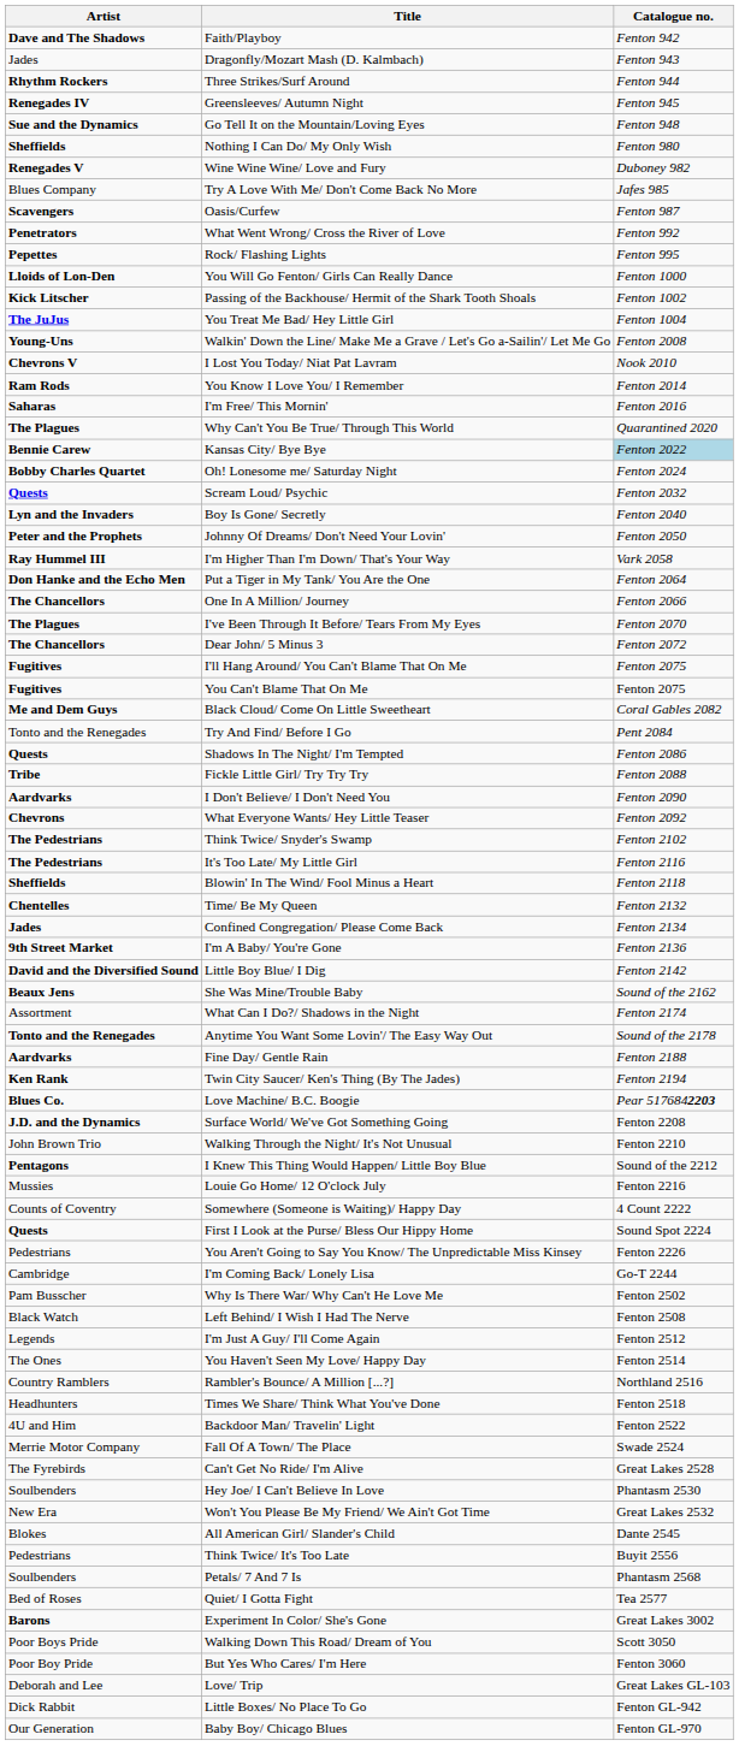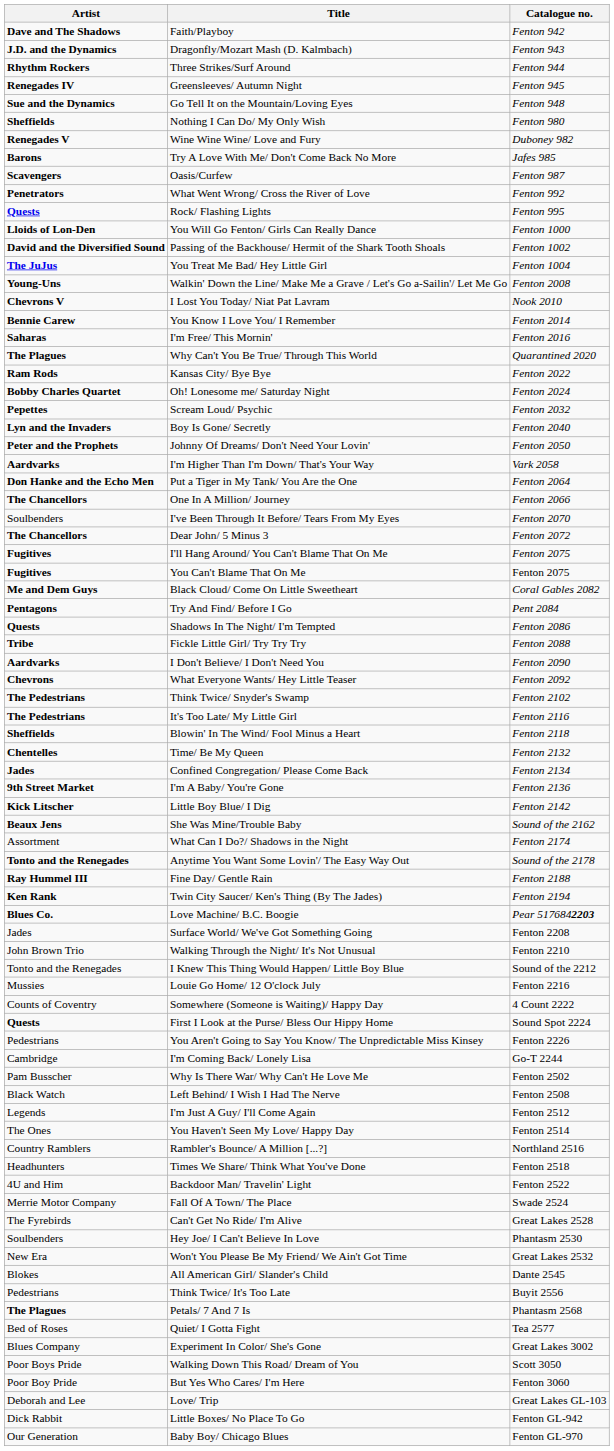Dragonfly/Mozart Mash (D. Kalmbach) | Artist: Jades -> J.D. and the Dynamics
Try A Love With Me/ Don't Come Back No More | Artist: Blues Company -> Barons
Rock/ Flashing Lights | Artist: Pepettes -> Quests
Passing of the Backhouse/ Hermit of the Shark Tooth Shoals | Artist: Kick Litscher -> David and the Diversified Sound
You Know I Love You/ I Remember | Artist: Ram Rods -> Bennie Carew
Kansas City/ Bye Bye | Artist: Bennie Carew -> Ram Rods
Kansas City/ Bye Bye | Catalogue no.: lightblue background -> no background
Scream Loud/ Psychic | Artist: Quests -> Pepettes
I'm Higher Than I'm Down/ That's Your Way | Artist: Ray Hummel III -> Aardvarks
I've Been Through It Before/ Tears From My Eyes | Artist: The Plagues -> Soulbenders
Try And Find/ Before I Go | Artist: Tonto and the Renegades -> Pentagons
Little Boy Blue/ I Dig | Artist: David and the Diversified Sound -> Kick Litscher
Fine Day/ Gentle Rain | Artist: Aardvarks -> Ray Hummel III
Surface World/ We've Got Something Going | Artist: J.D. and the Dynamics -> Jades
I Knew This Thing Would Happen/ Little Boy Blue | Artist: Pentagons -> Tonto and the Renegades
Petals/ 7 And 7 Is | Artist: Soulbenders -> The Plagues
Experiment In Color/ She's Gone | Artist: Barons -> Blues Company
